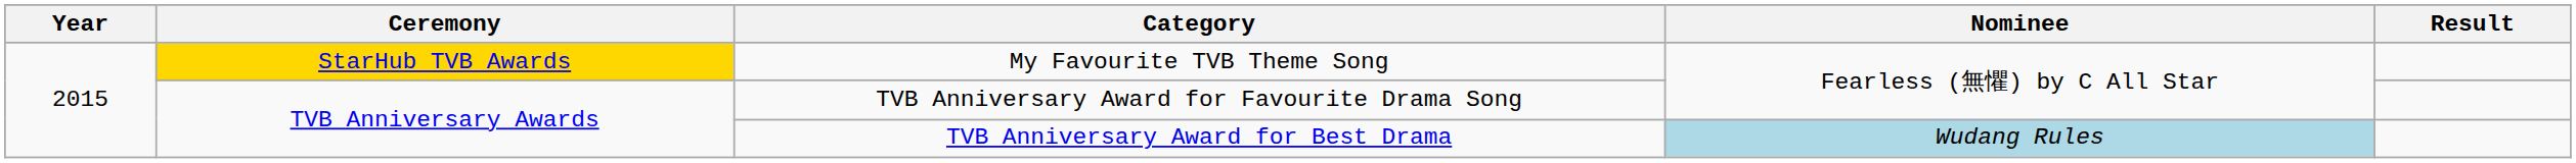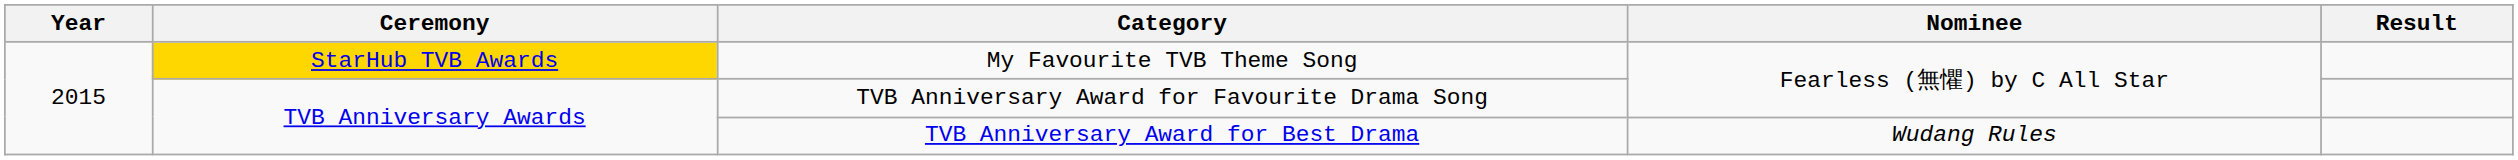TVB Anniversary Award for Best Drama | Nominee: lightblue background -> no background
